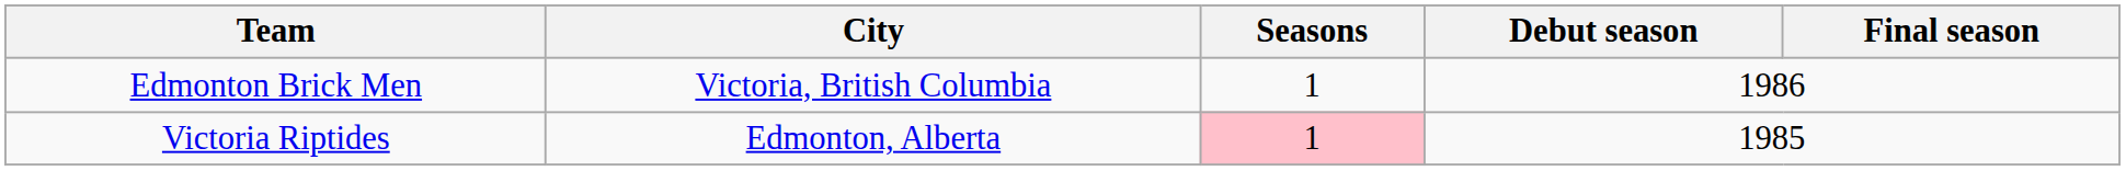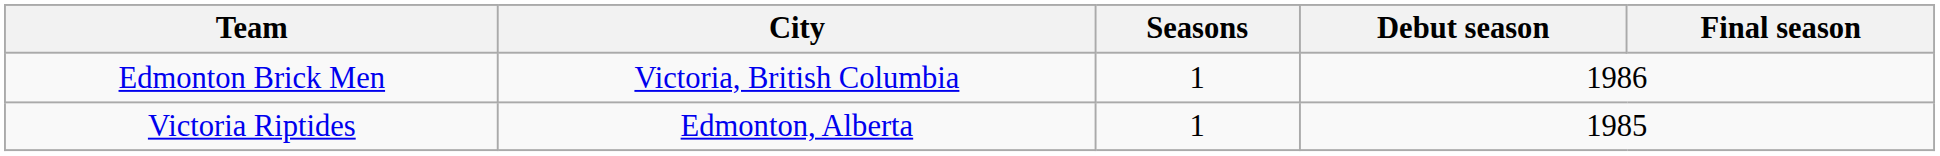Victoria Riptides | Seasons: pink background -> no background
